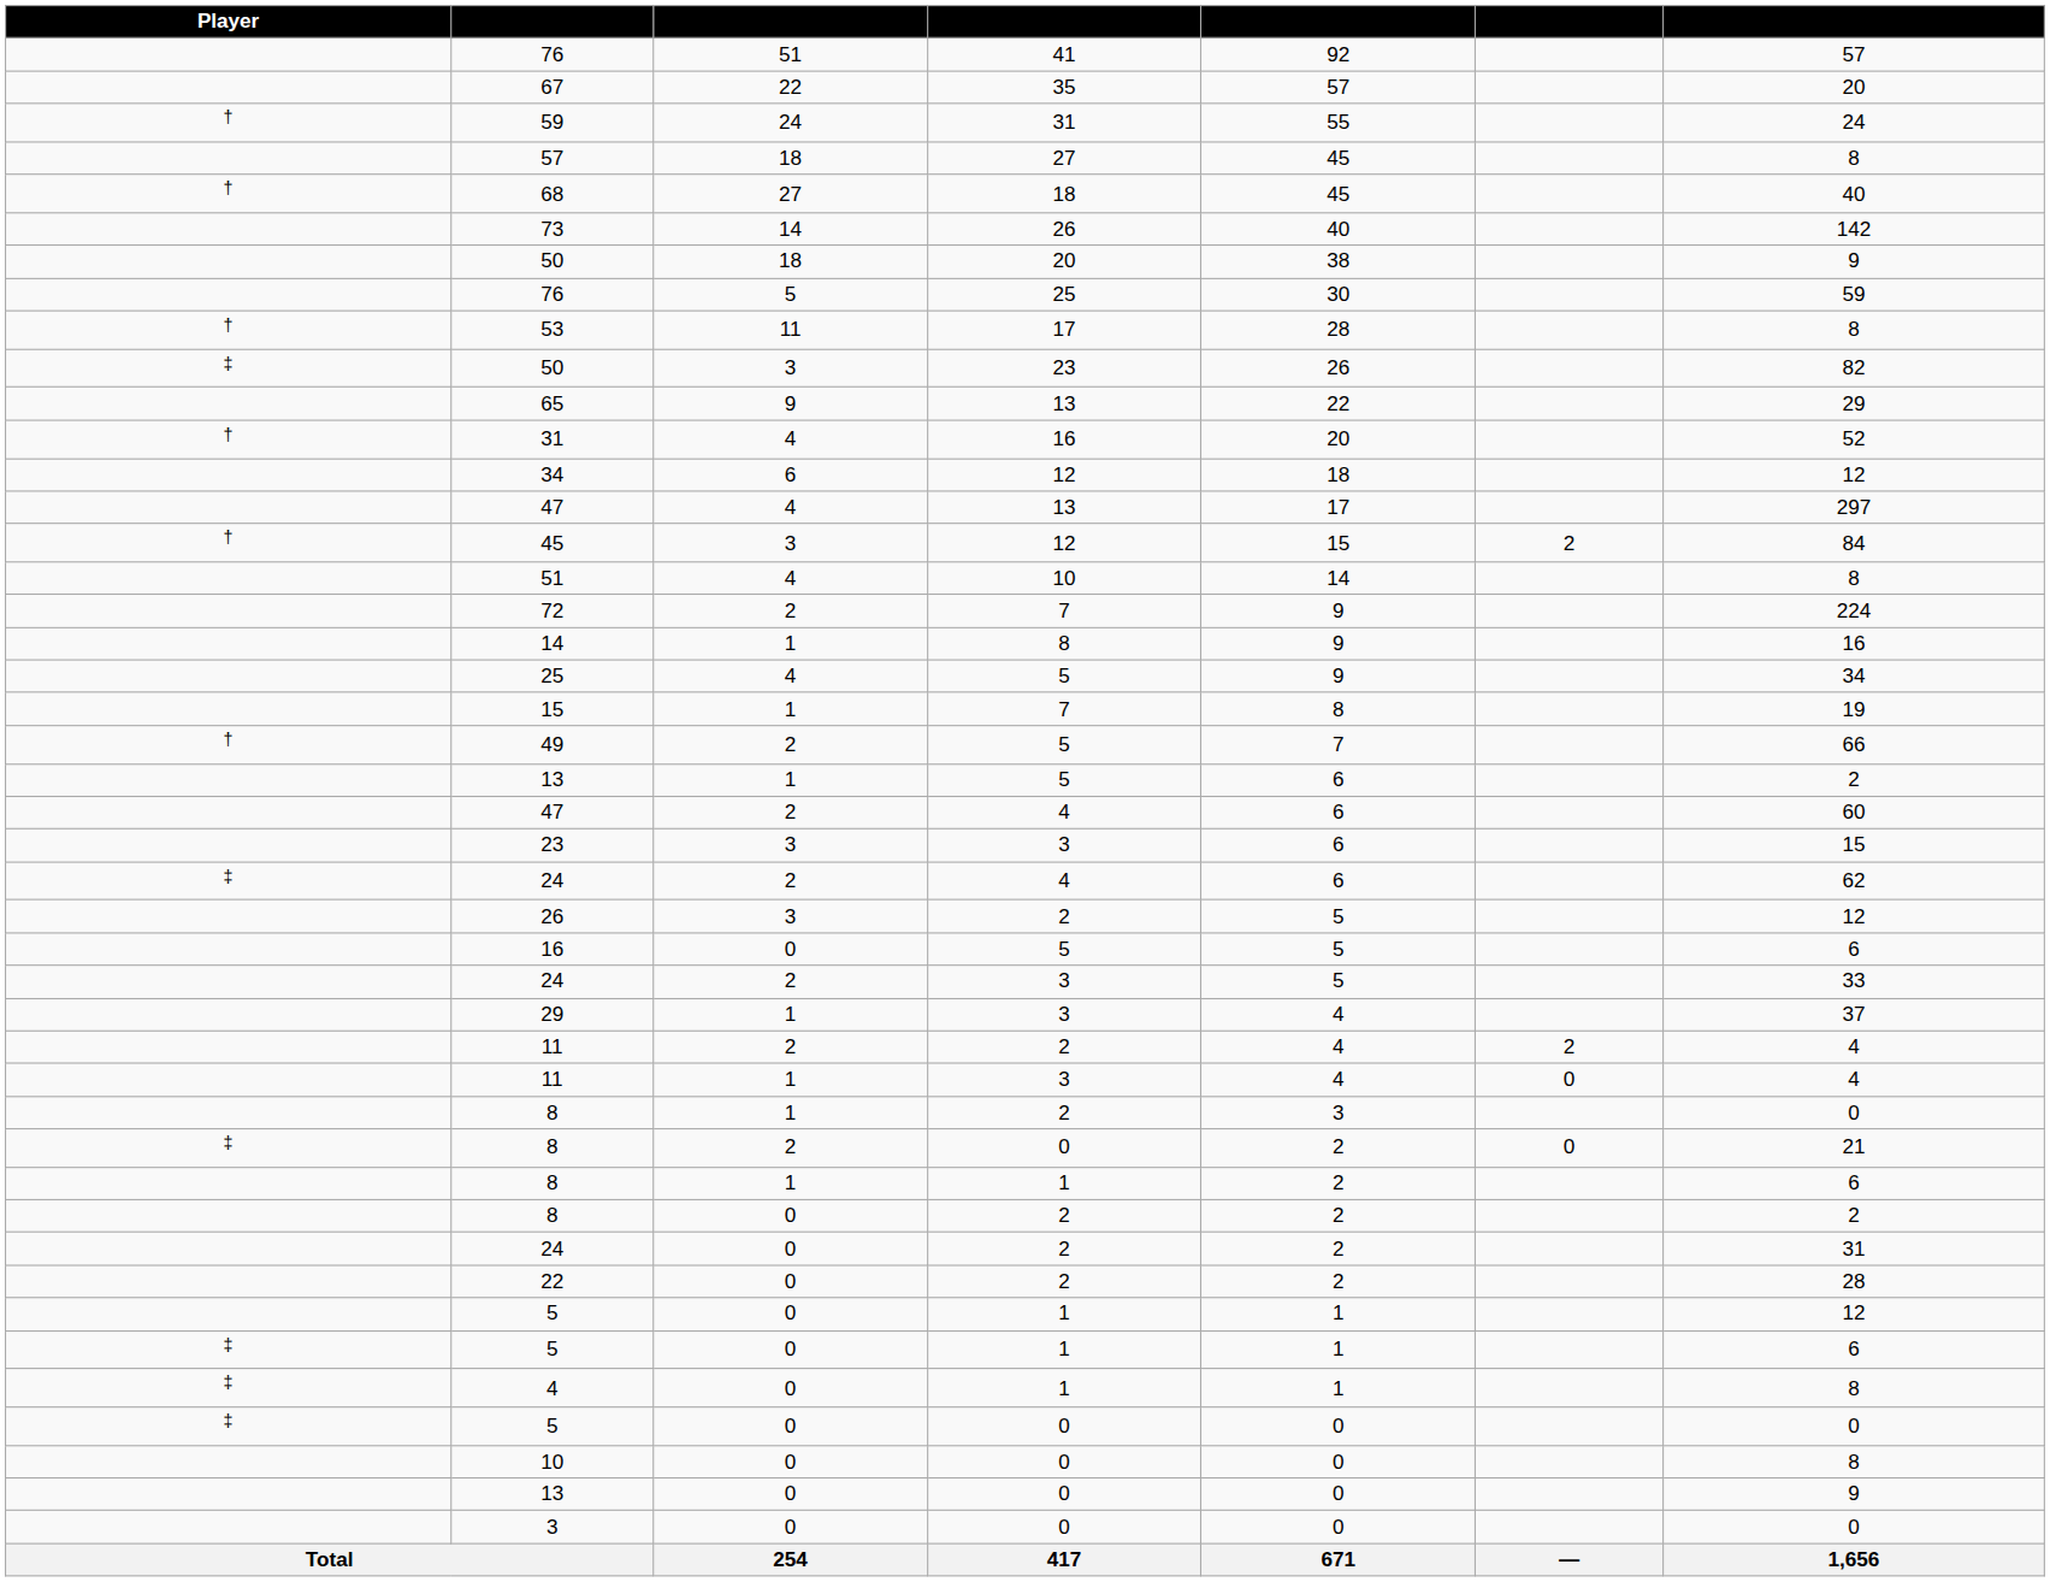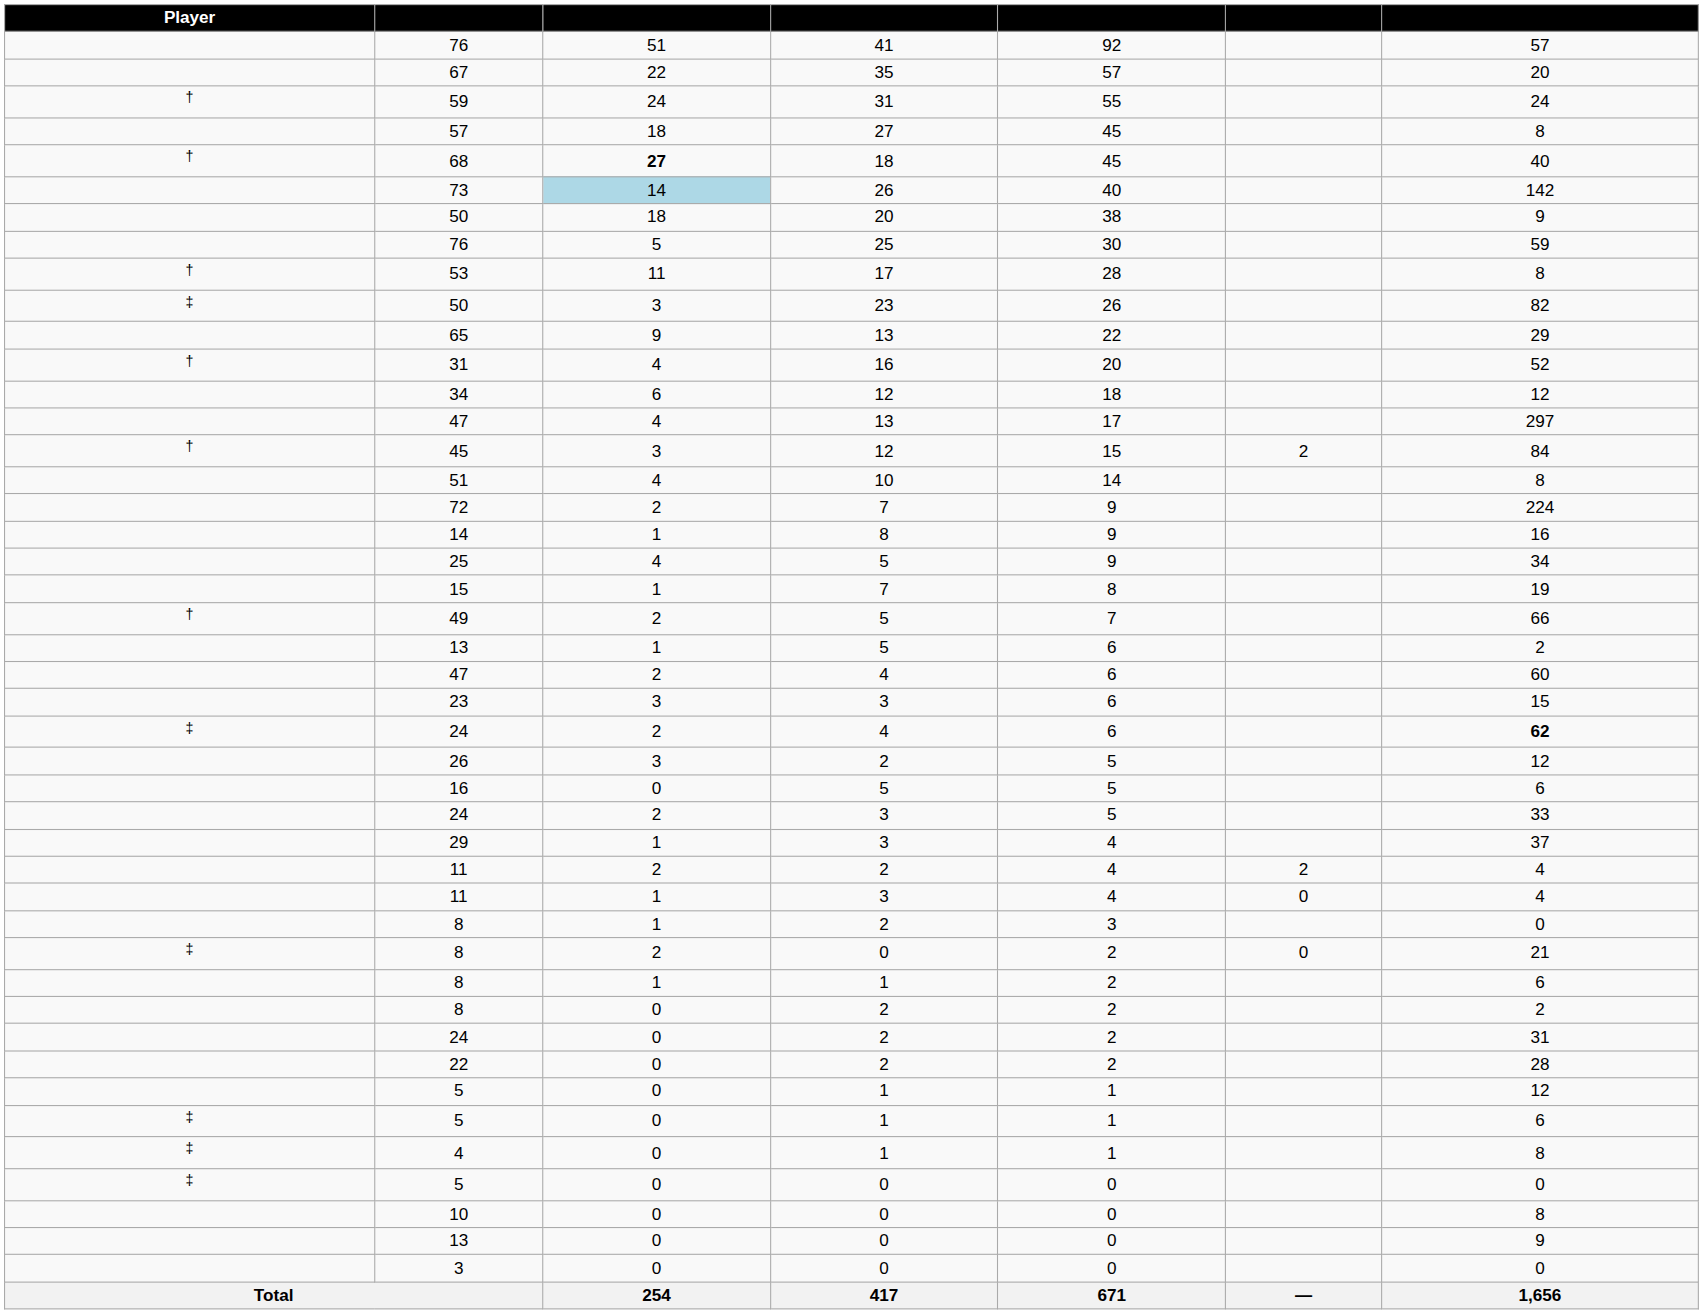68 | column 3: normal -> bold
73 | column 3: no background -> lightblue background
24 / 4 | column 7: normal -> bold
